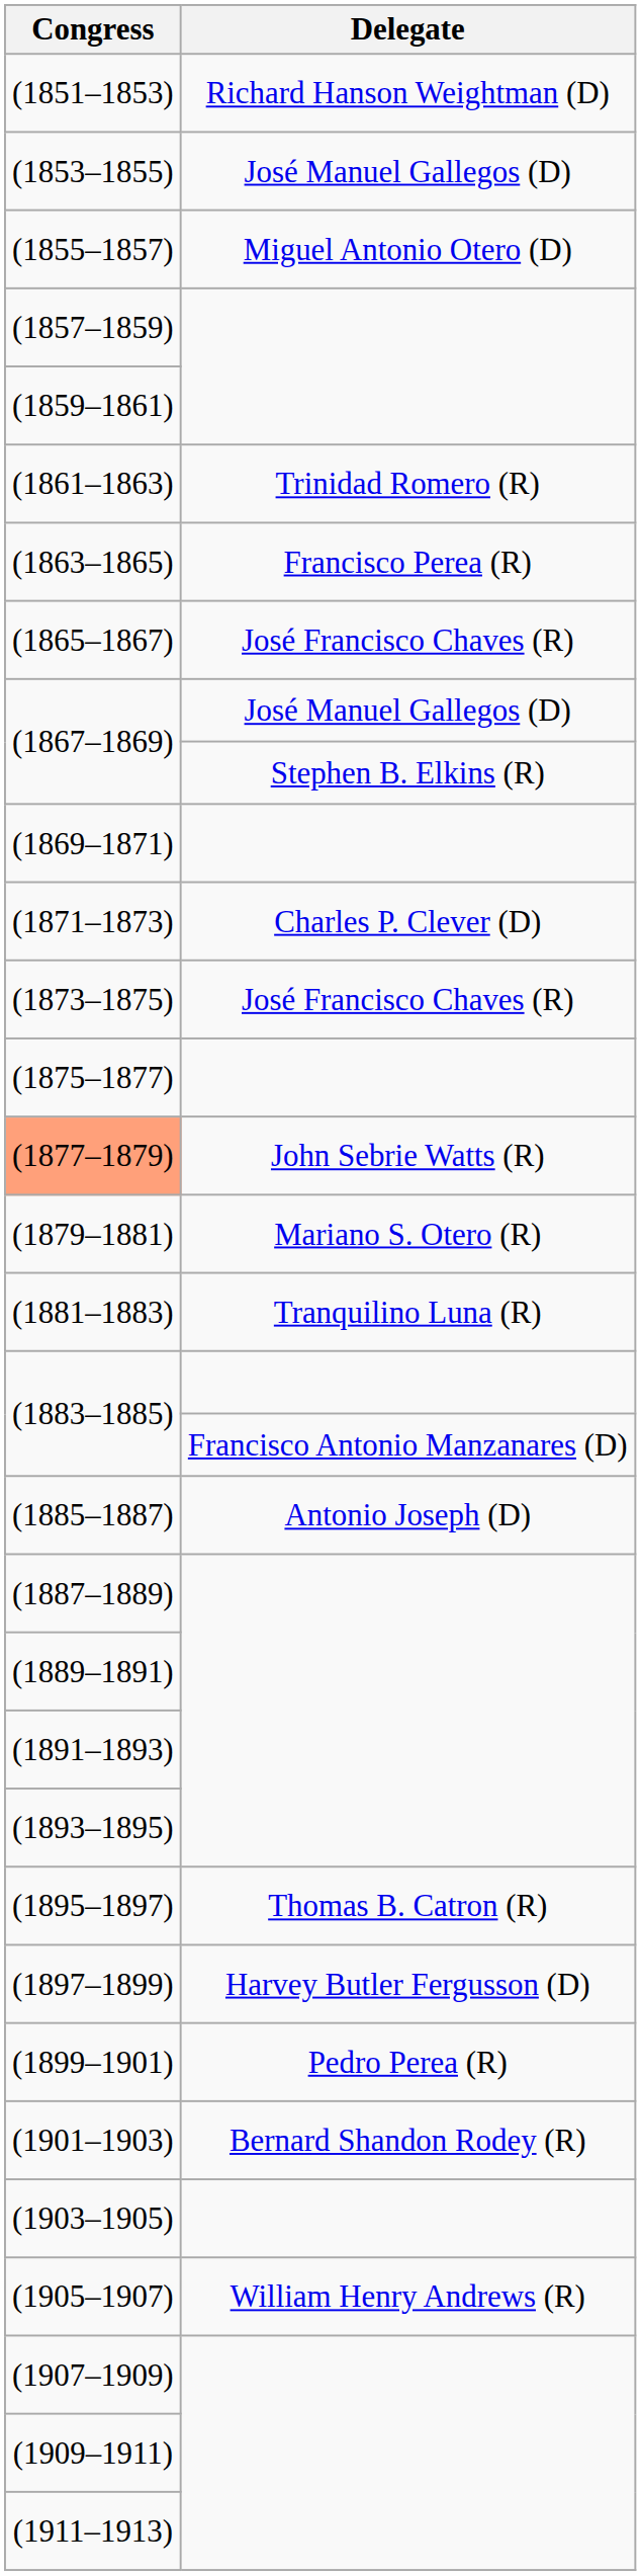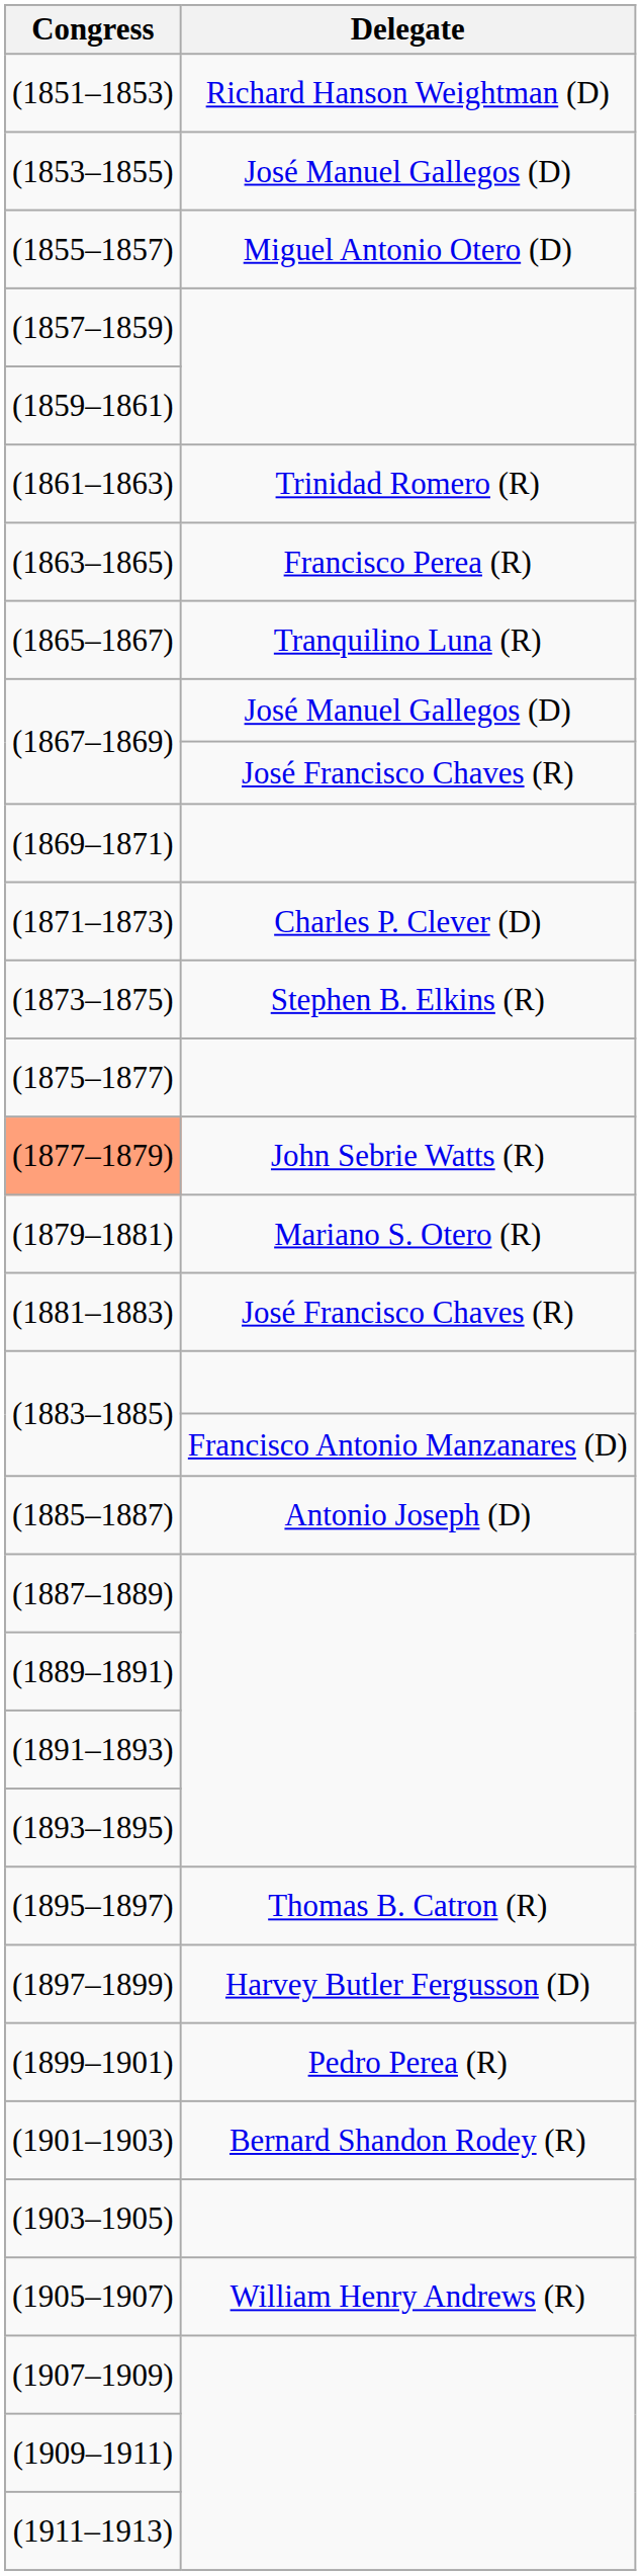row 9 | Delegate: José Francisco Chaves (R) -> Tranquilino Luna (R)
row 11 | Delegate: Stephen B. Elkins (R) -> José Francisco Chaves (R)
row 14 | Delegate: José Francisco Chaves (R) -> Stephen B. Elkins (R)
row 18 | Delegate: Tranquilino Luna (R) -> José Francisco Chaves (R)
